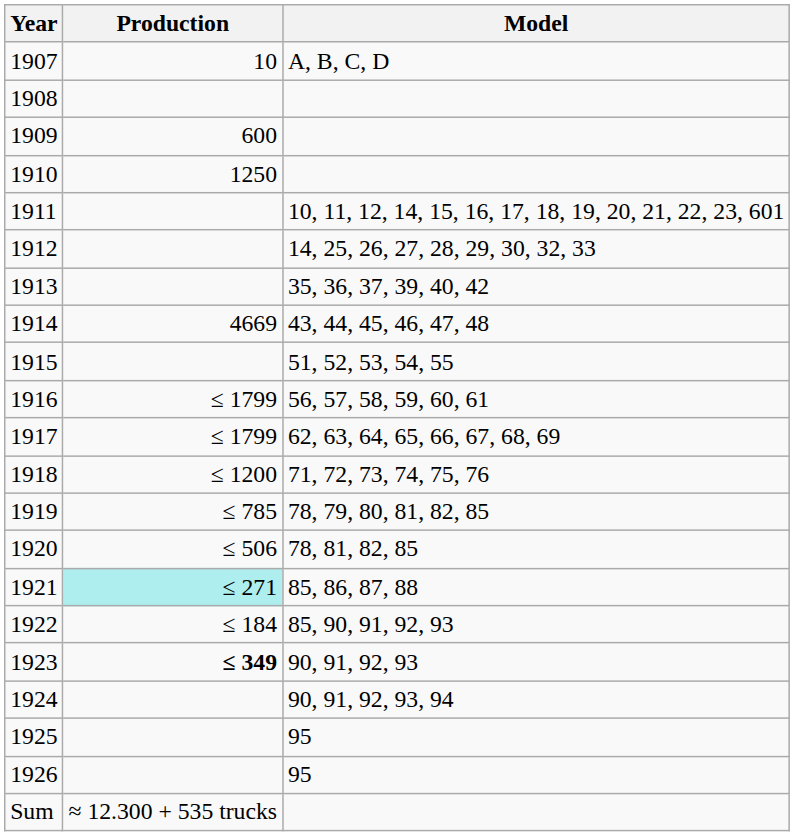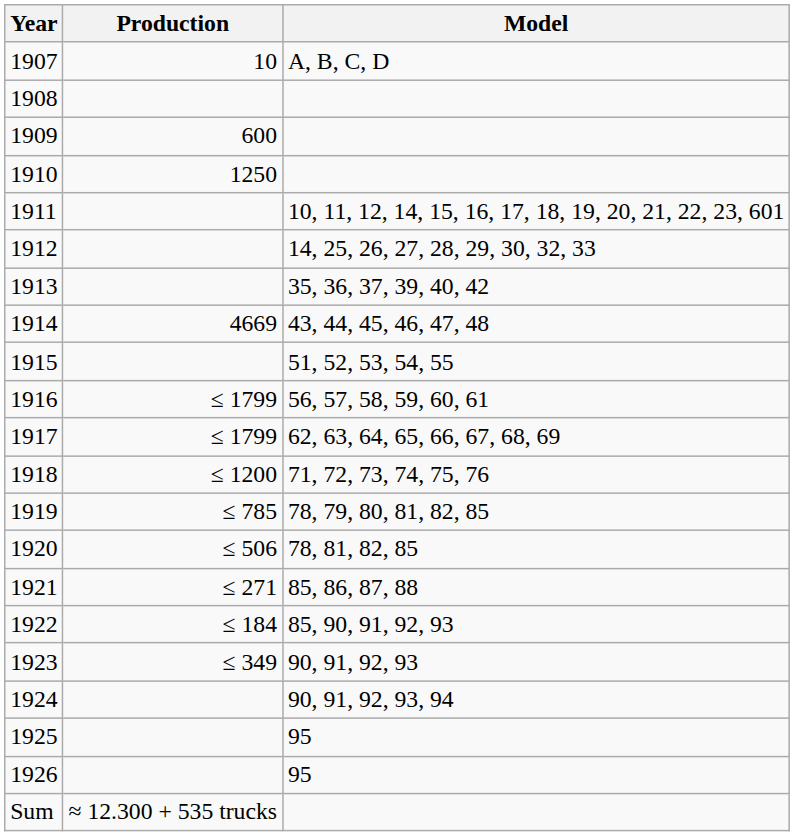1921 | Production: paleturquoise background -> no background
1923 | Production: bold -> normal
